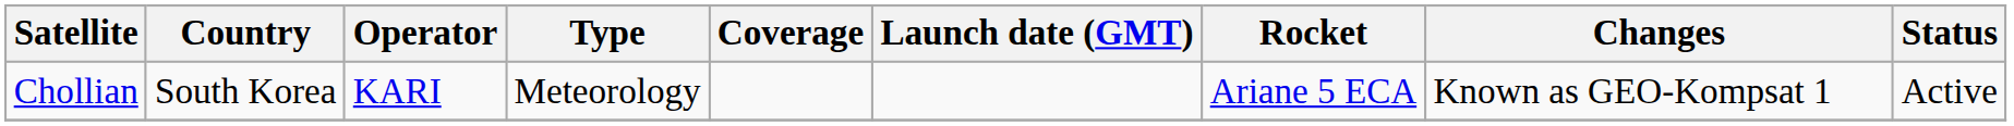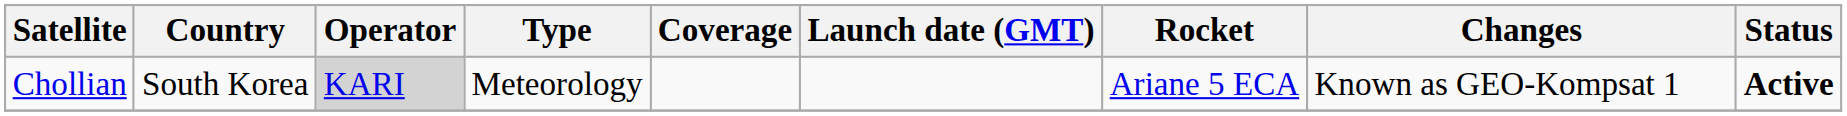Chollian | Operator: no background -> lightgrey background
Chollian | Status: normal -> bold
